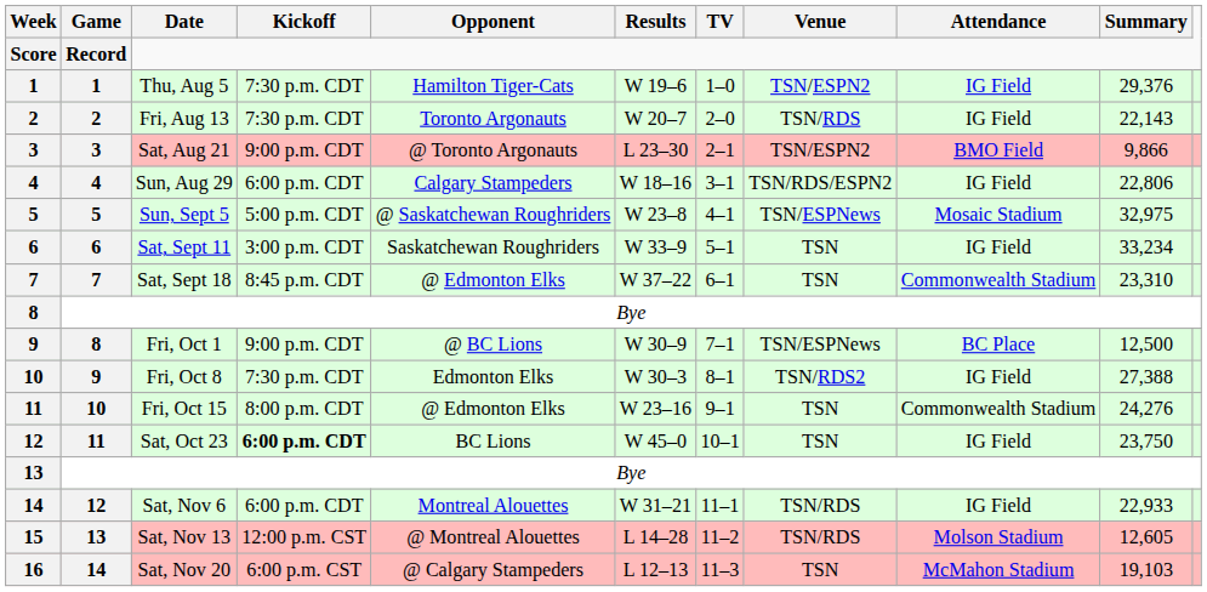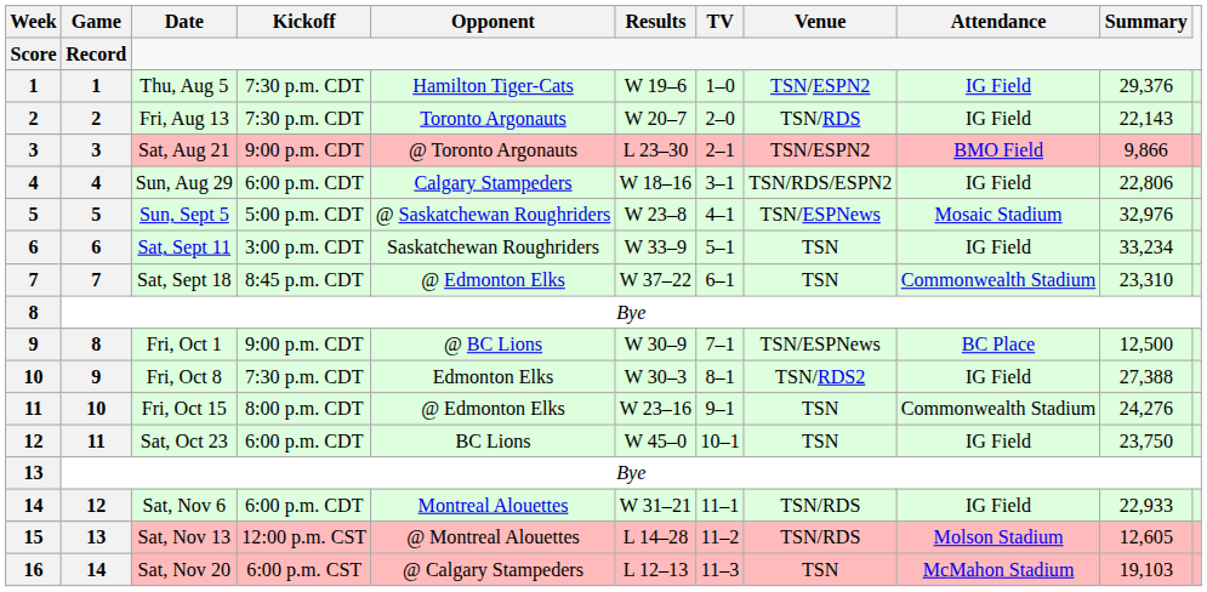Sun, Sept 5 | Summary: 32,975 -> 32,976
Sat, Oct 23 | Kickoff: bold -> normal
